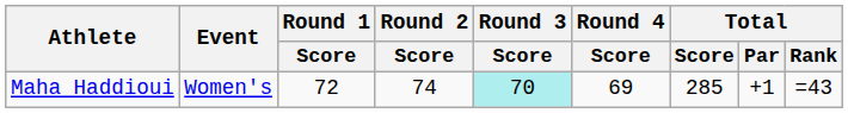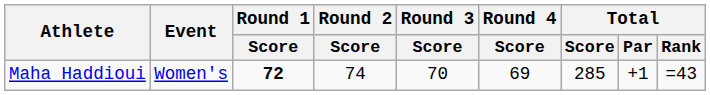Maha Haddioui | Round 1 / Score: normal -> bold
Maha Haddioui | Round 3 / Score: paleturquoise background -> no background
